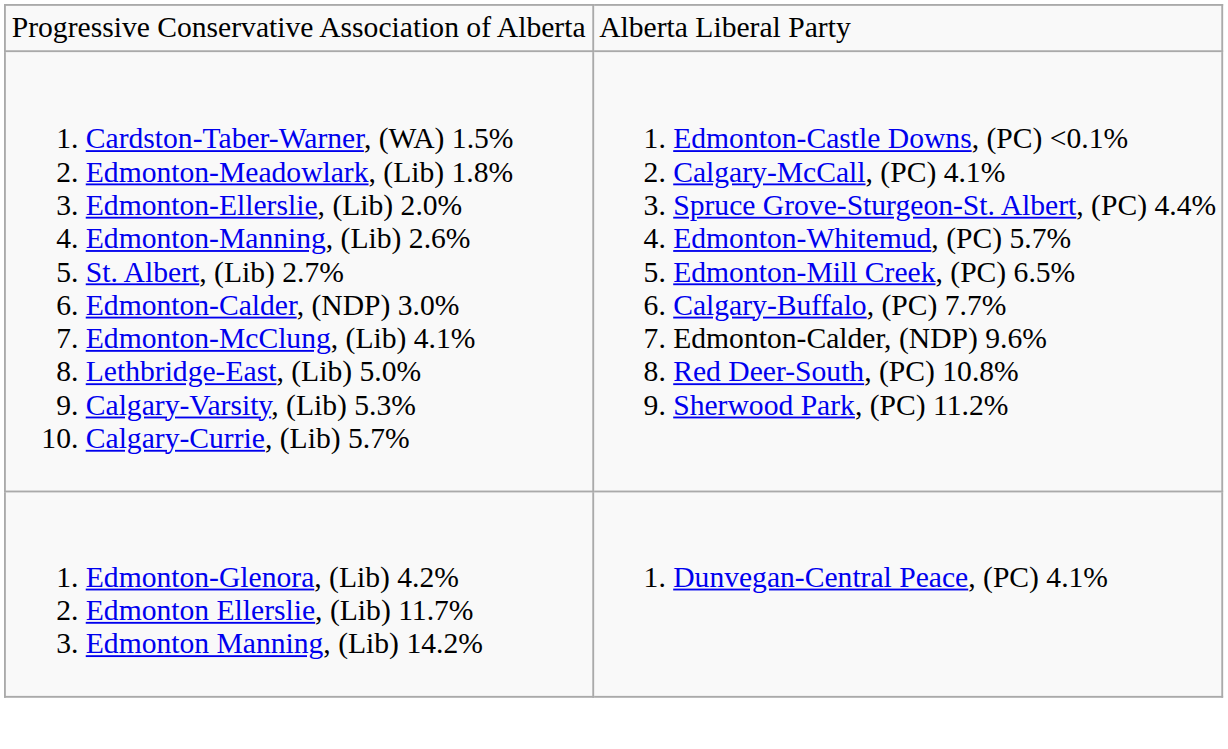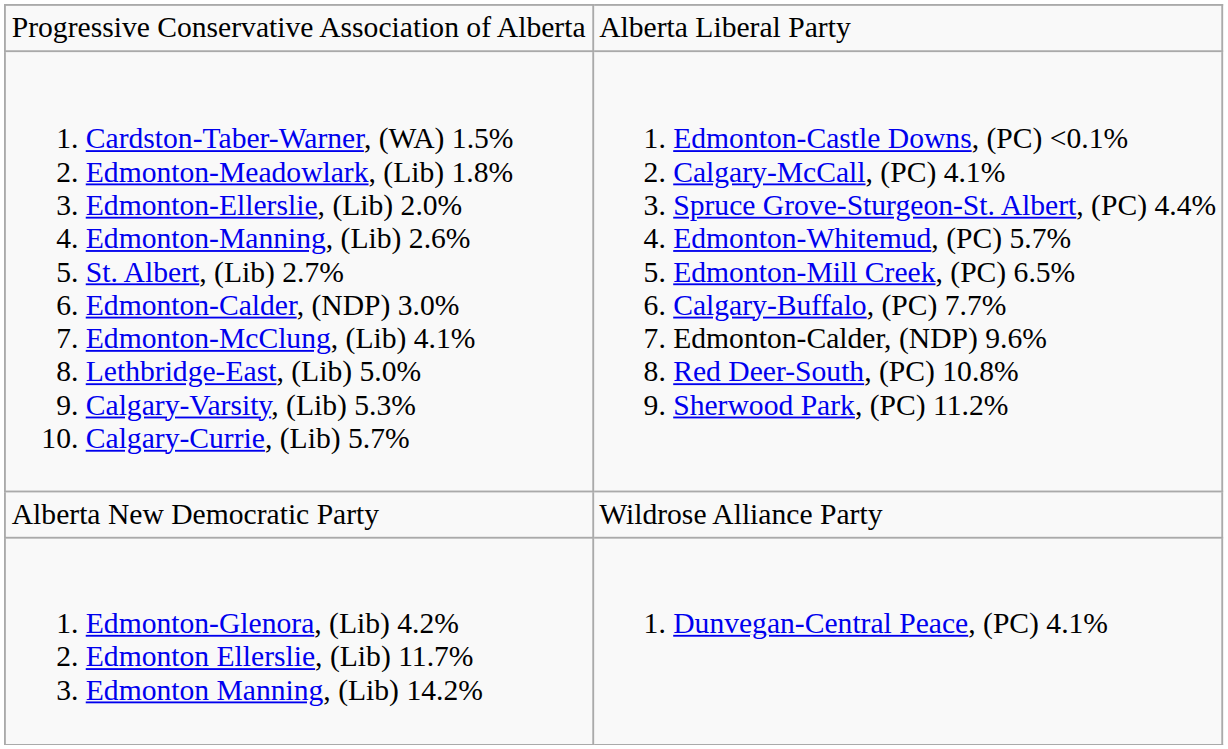+ row: Alberta New Democratic Party | Wildrose Alliance Party
